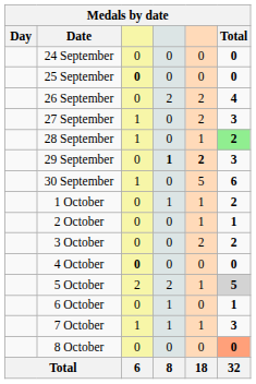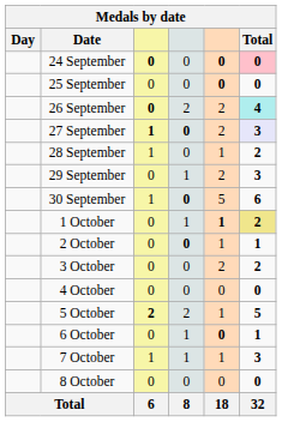24 September | column 3: normal -> bold
24 September | column 5: normal -> bold
24 September | Total: no background -> pink background
25 September | column 3: bold -> normal
25 September | column 5: normal -> bold
26 September | column 3: normal -> bold
26 September | Total: no background -> paleturquoise background
27 September | column 3: normal -> bold
27 September | column 4: normal -> bold
27 September | Total: no background -> lavender background
28 September | Total: lightgreen background -> no background
29 September | column 4: bold -> normal
29 September | column 5: bold -> normal
30 September | column 4: normal -> bold
1 October | column 5: normal -> bold
1 October | Total: no background -> khaki background
2 October | column 4: normal -> bold
4 October | column 3: bold -> normal
5 October | column 3: normal -> bold
5 October | Total: lightgrey background -> no background
6 October | column 5: normal -> bold
8 October | Total: lightsalmon background -> no background
